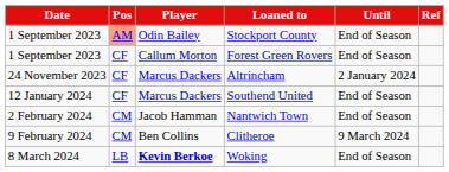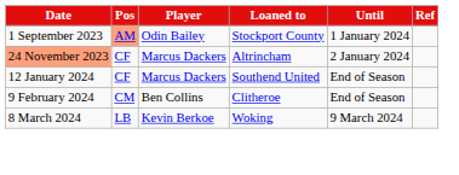Stockport County | Until: End of Season -> 1 January 2024
- row: 1 September 2023 | CF | Callum Morton | Forest Green Rovers | End of Season
Altrincham | Date: no background -> lightsalmon background
- row: 2 February 2024 | CM | Jacob Hamman | Nantwich Town | End of Season
Clitheroe | Until: 9 March 2024 -> End of Season
Woking | Player: bold -> normal
Woking | Until: End of Season -> 9 March 2024
